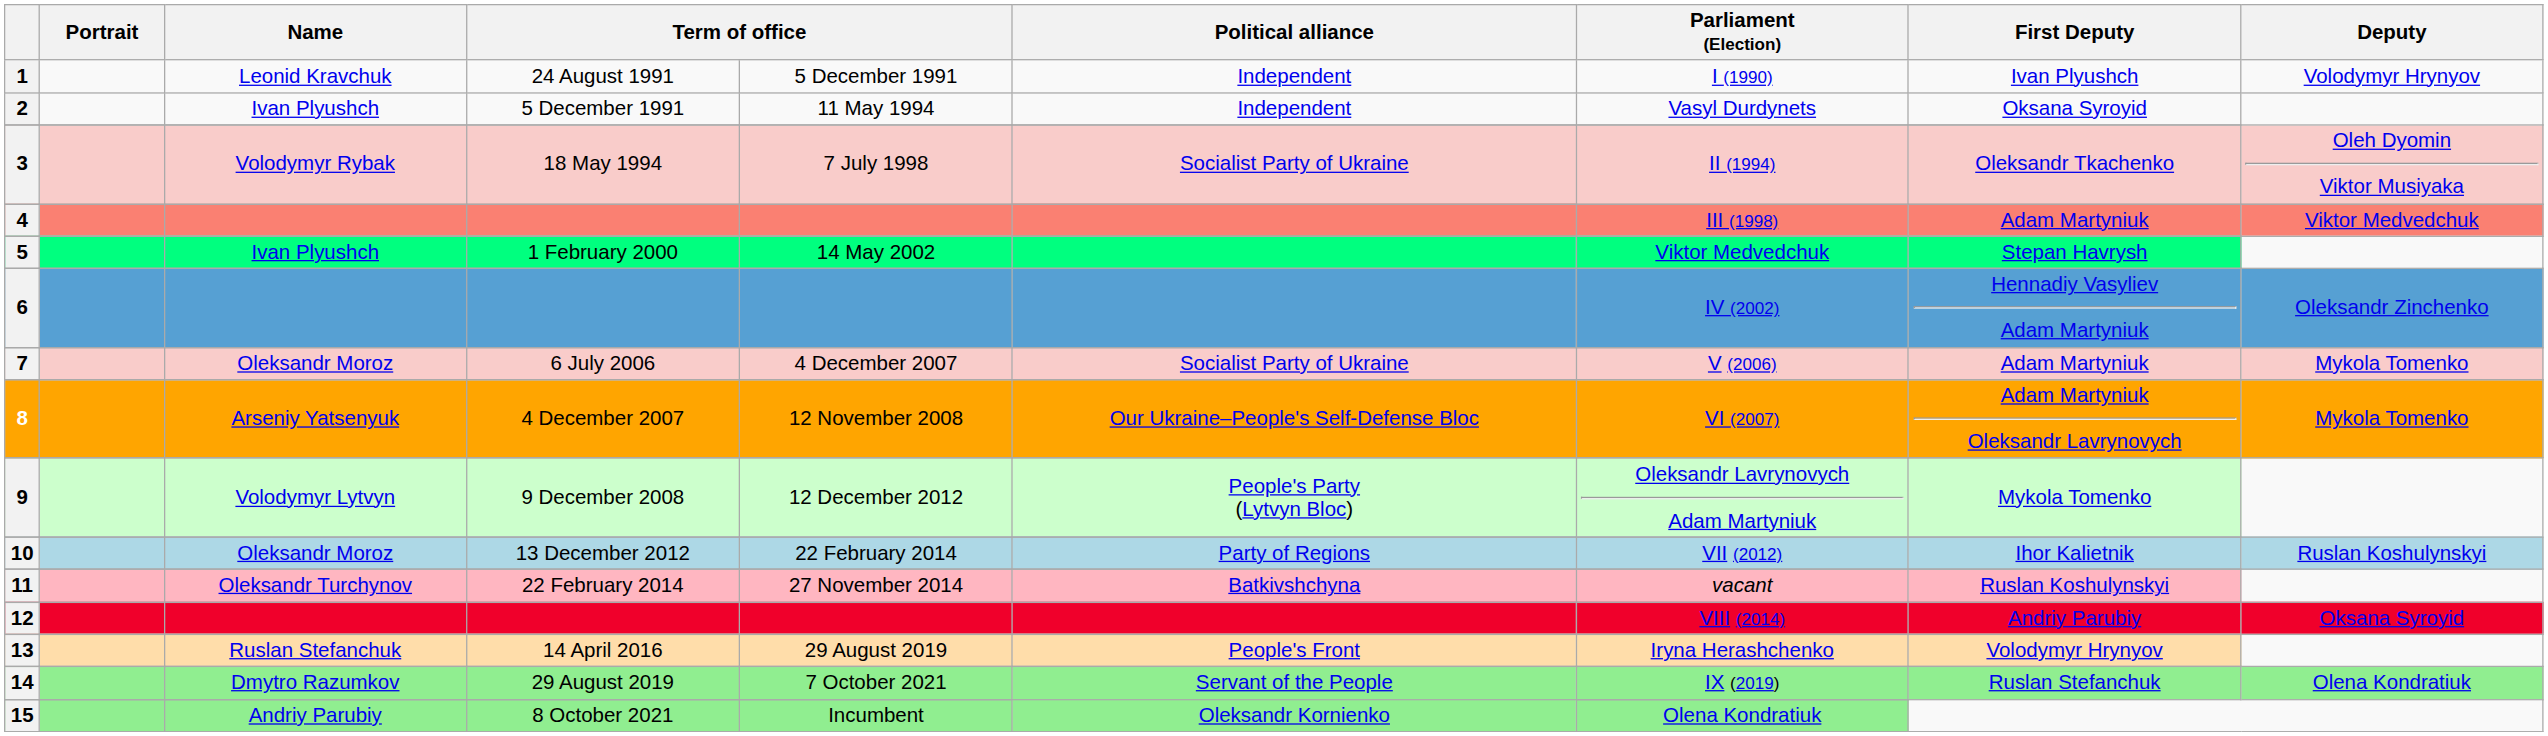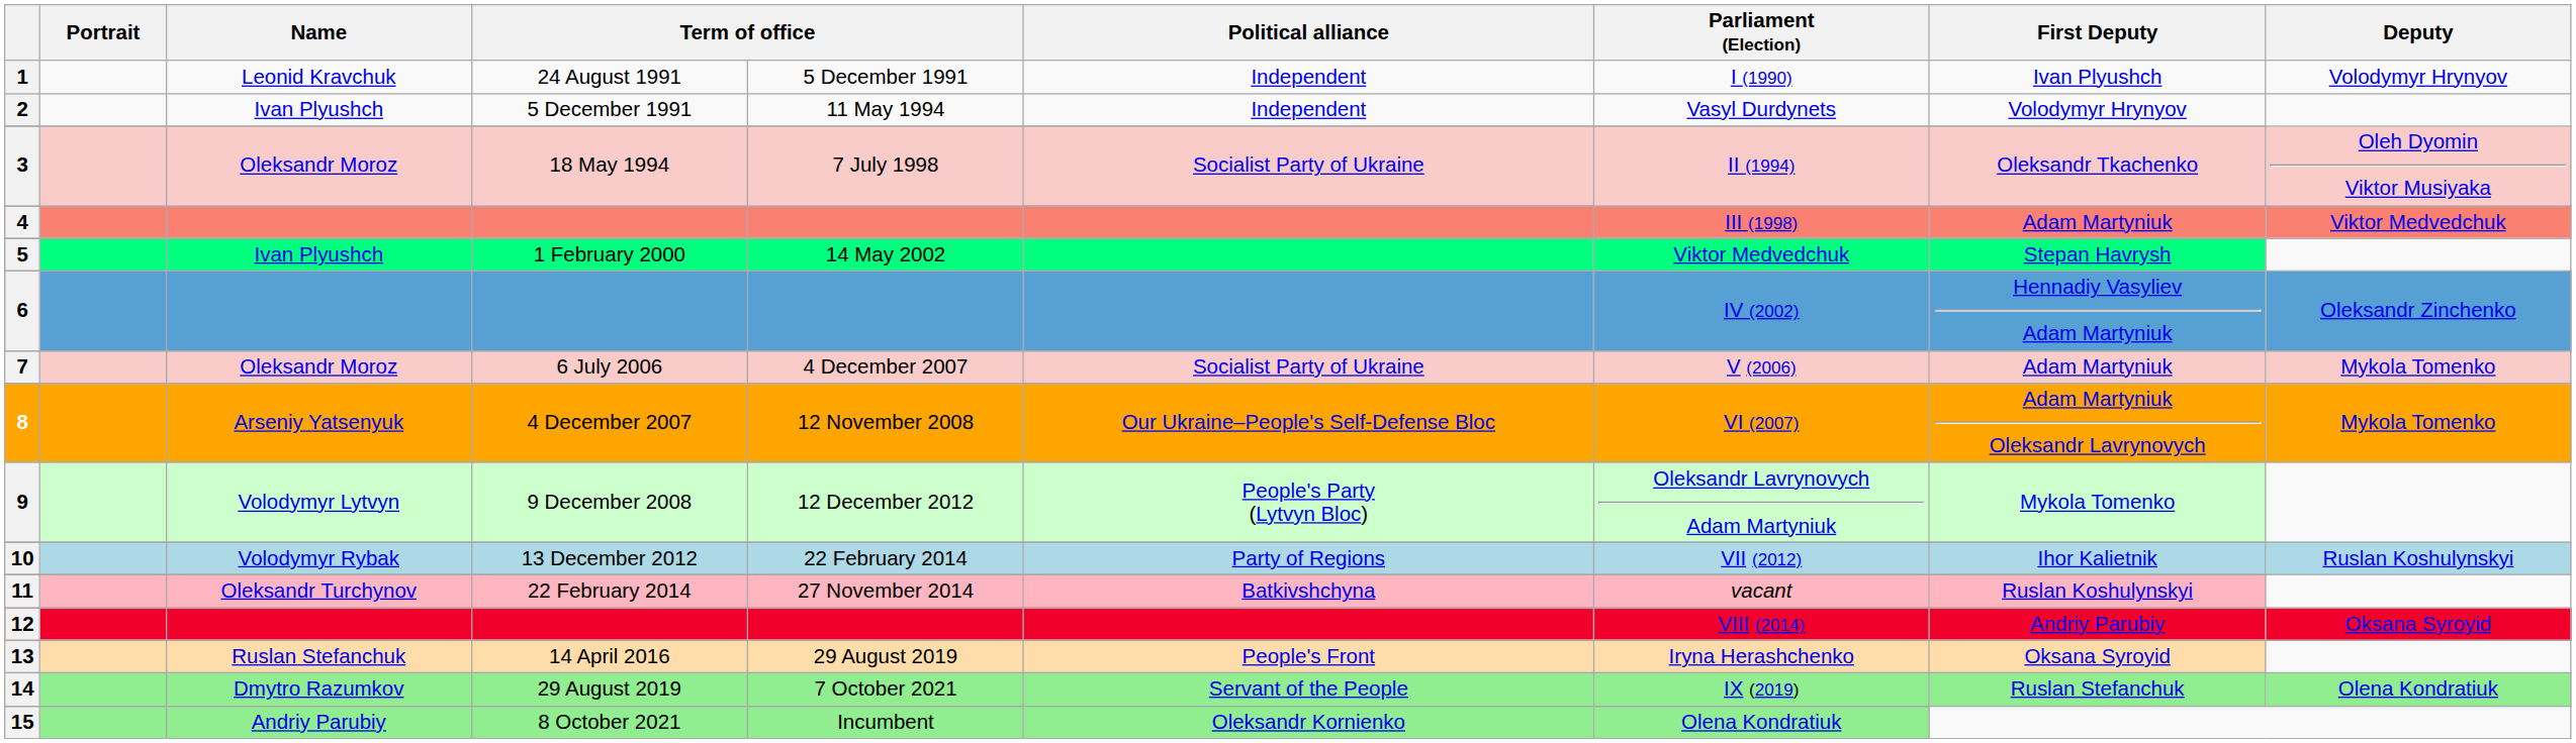2 | First Deputy: Oksana Syroyid -> Volodymyr Hrynyov
3 | Name: Volodymyr Rybak -> Oleksandr Moroz
10 | Name: Oleksandr Moroz -> Volodymyr Rybak
13 | First Deputy: Volodymyr Hrynyov -> Oksana Syroyid
